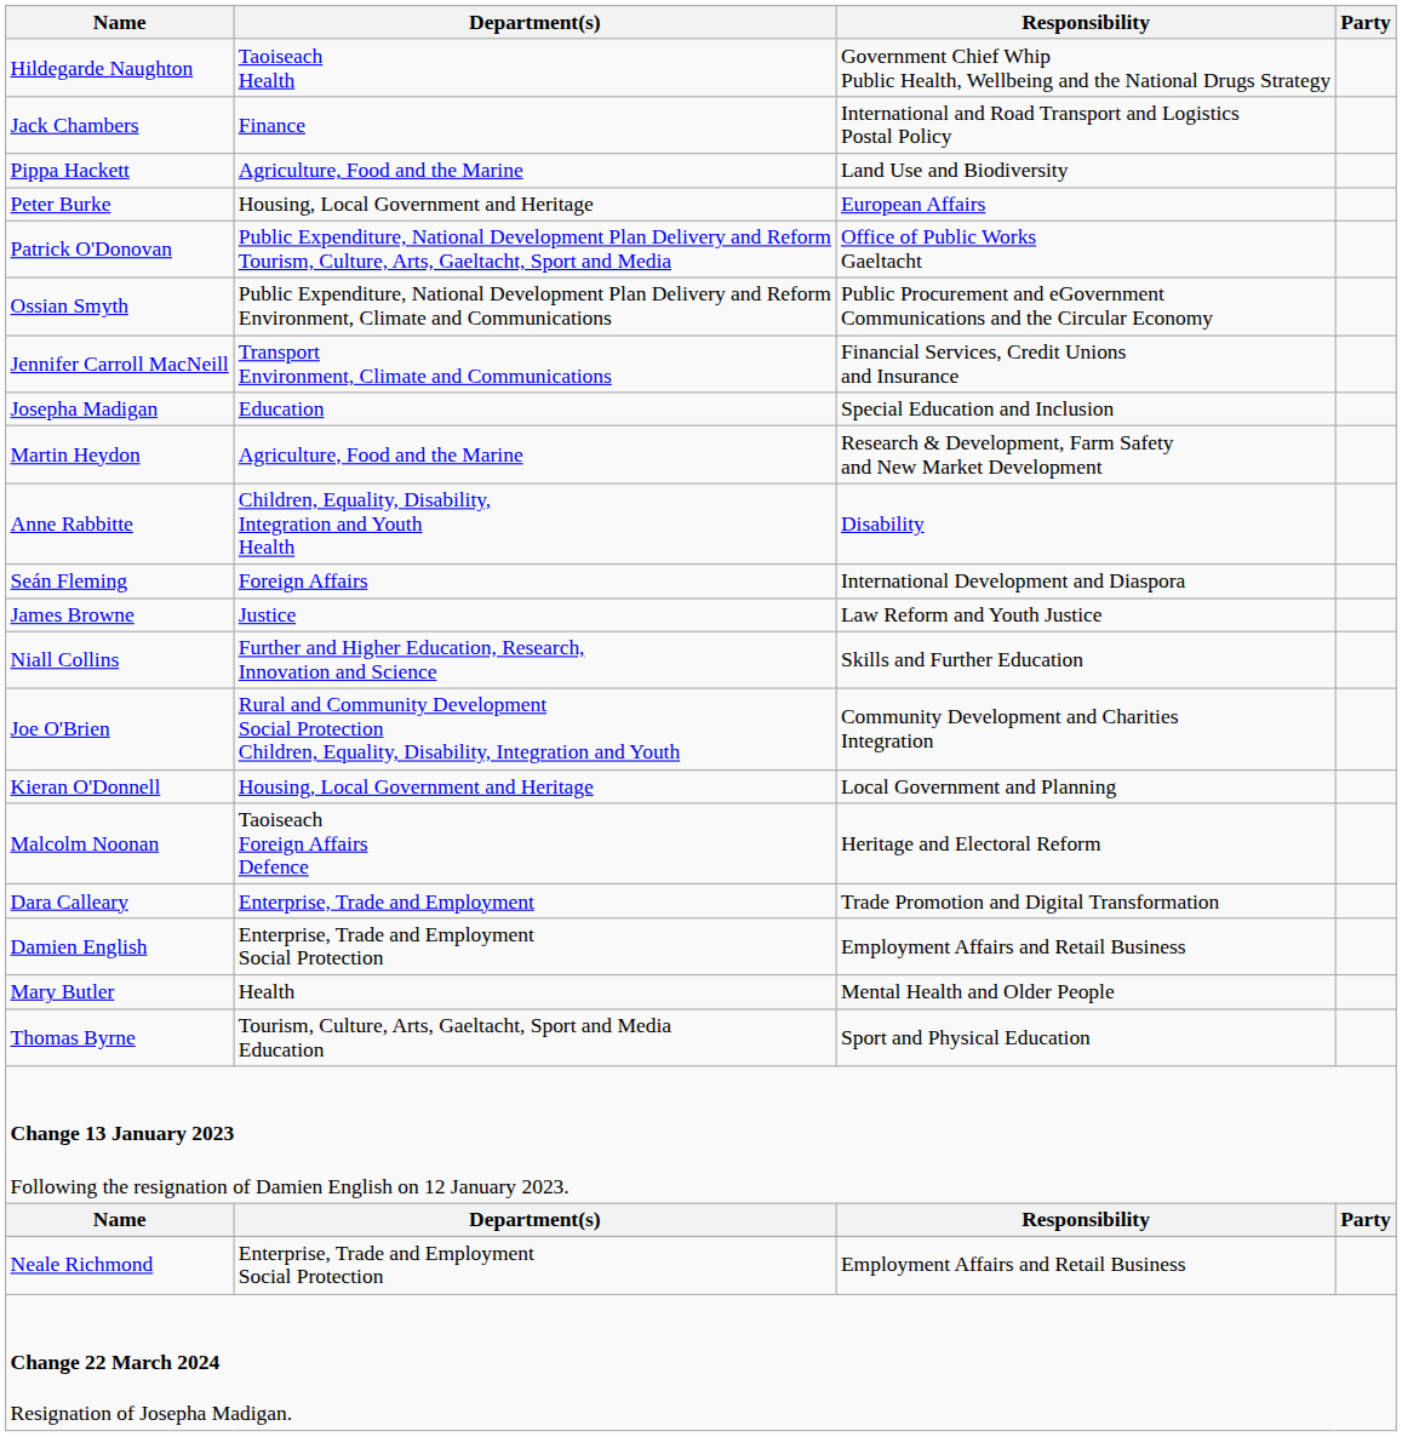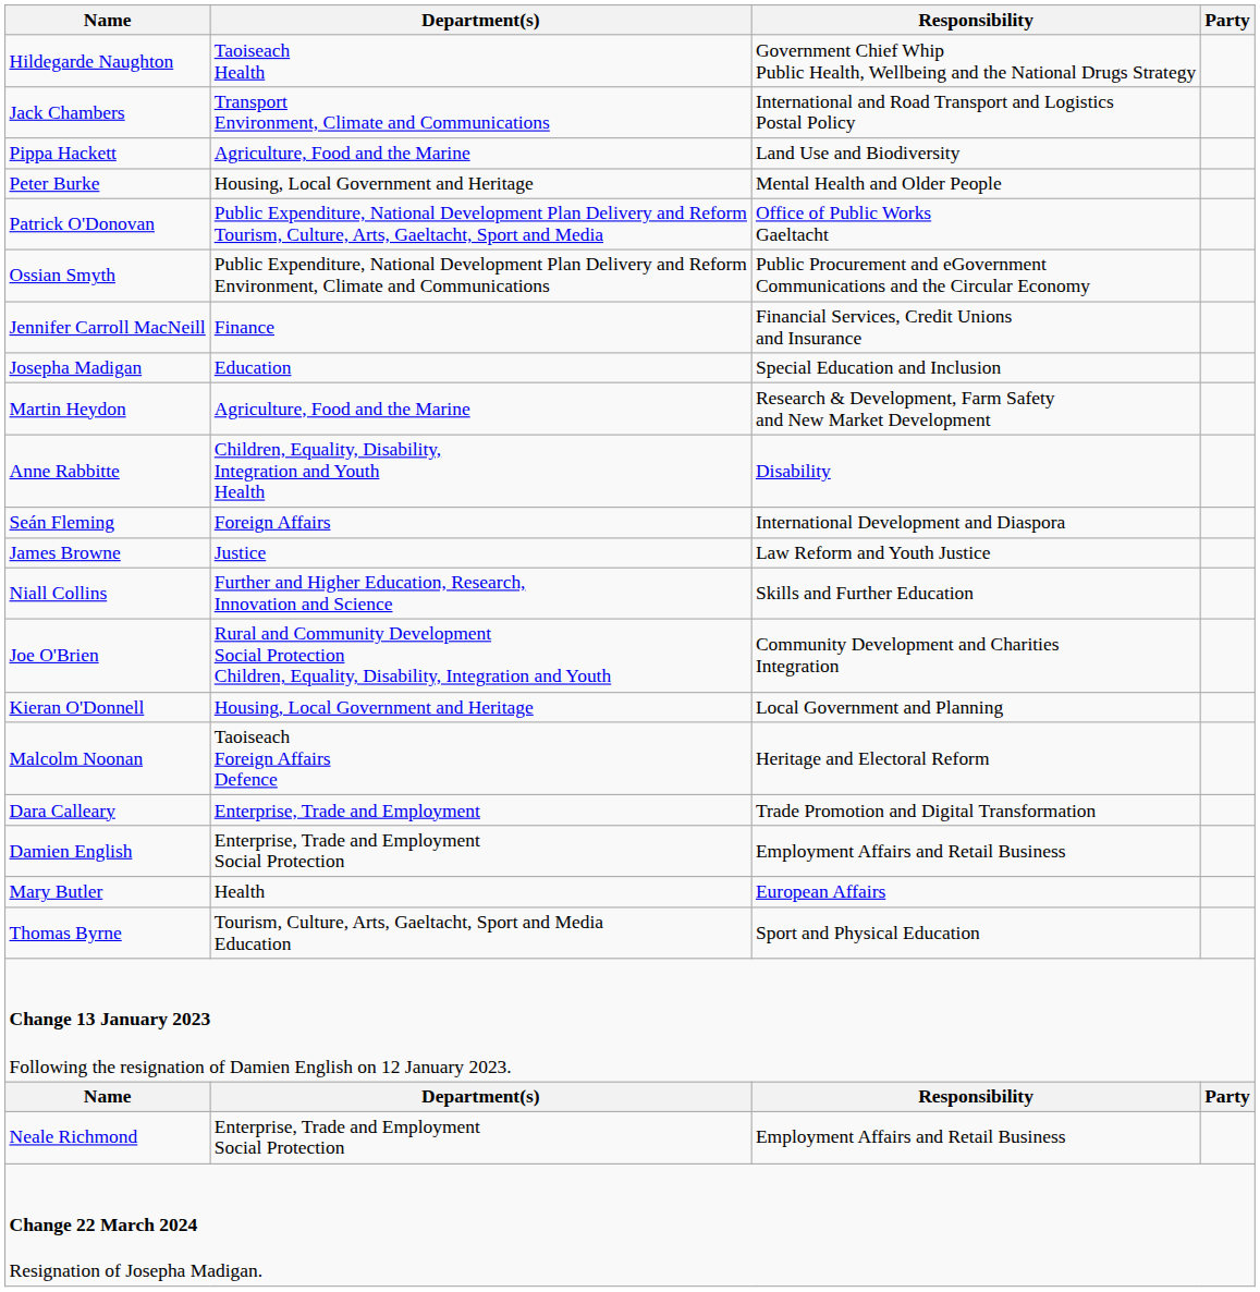Jack Chambers | Department(s): Finance -> Transport Environment, Climate and Communications
Peter Burke | Responsibility: European Affairs -> Mental Health and Older People
Jennifer Carroll MacNeill | Department(s): Transport Environment, Climate and Communications -> Finance
Mary Butler | Responsibility: Mental Health and Older People -> European Affairs
